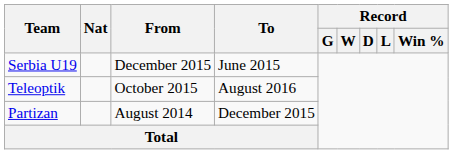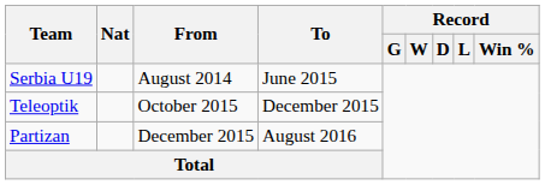Serbia U19 | From: December 2015 -> August 2014
Teleoptik | To: August 2016 -> December 2015
Partizan | From: August 2014 -> December 2015
Partizan | To: December 2015 -> August 2016
